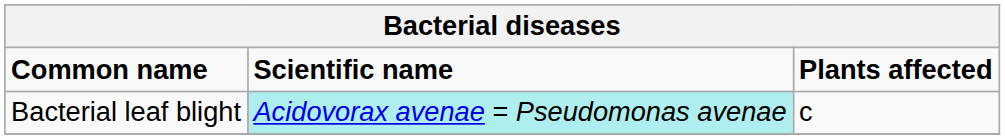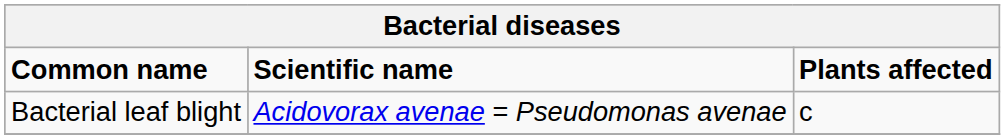Bacterial leaf blight | Scientific name: paleturquoise background -> no background
